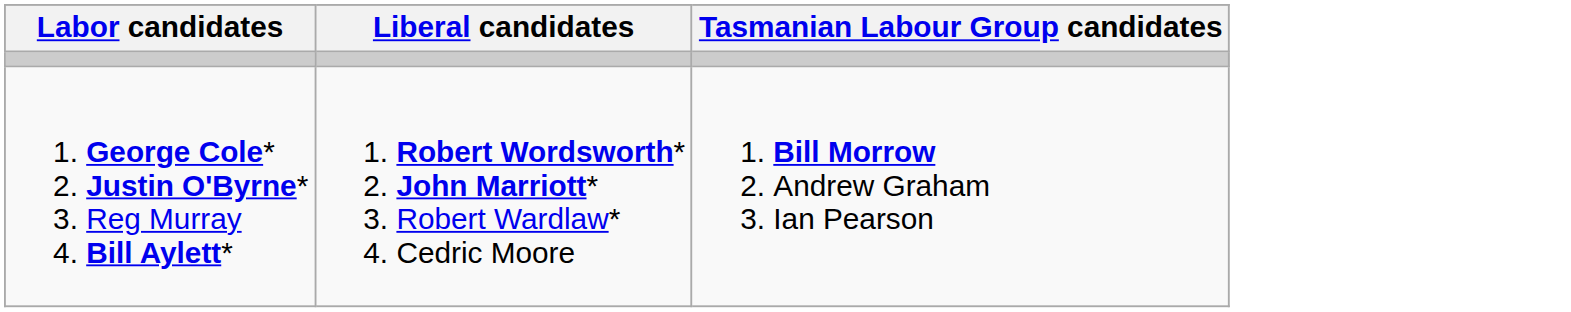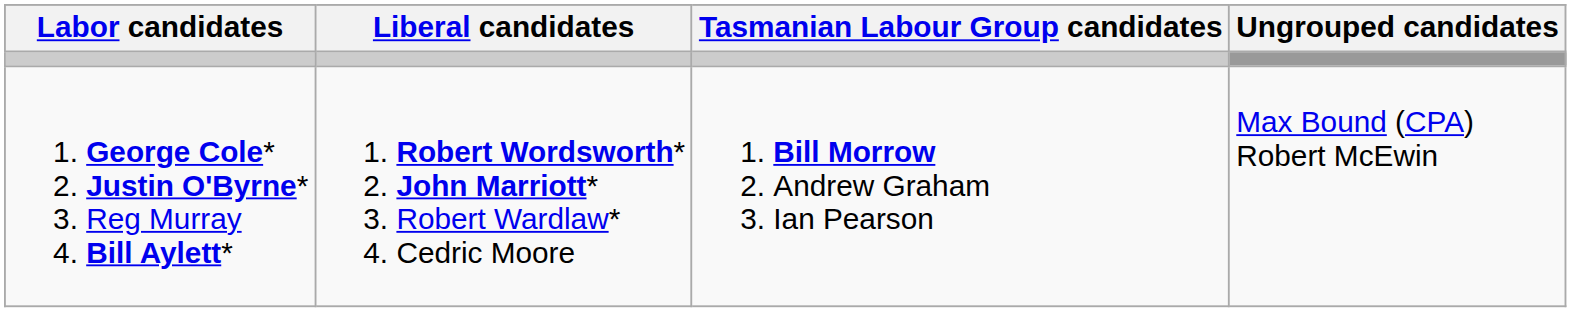+ column: Ungrouped candidates | Max Bound (CPA) Robert McEwin
